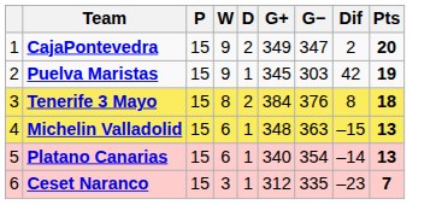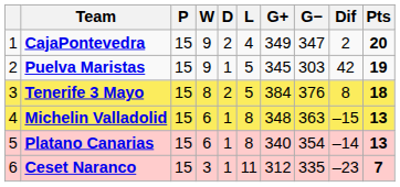+ column: L | 4 | 5 | 5 | 8 | 8 | 11
